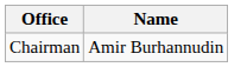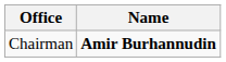Chairman | Name: normal -> bold
